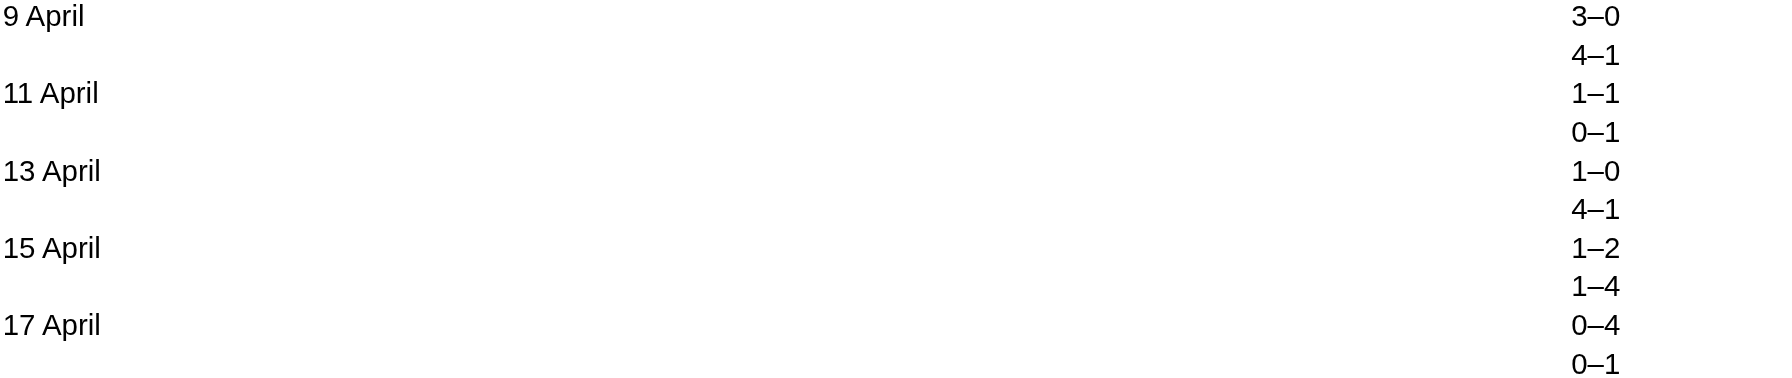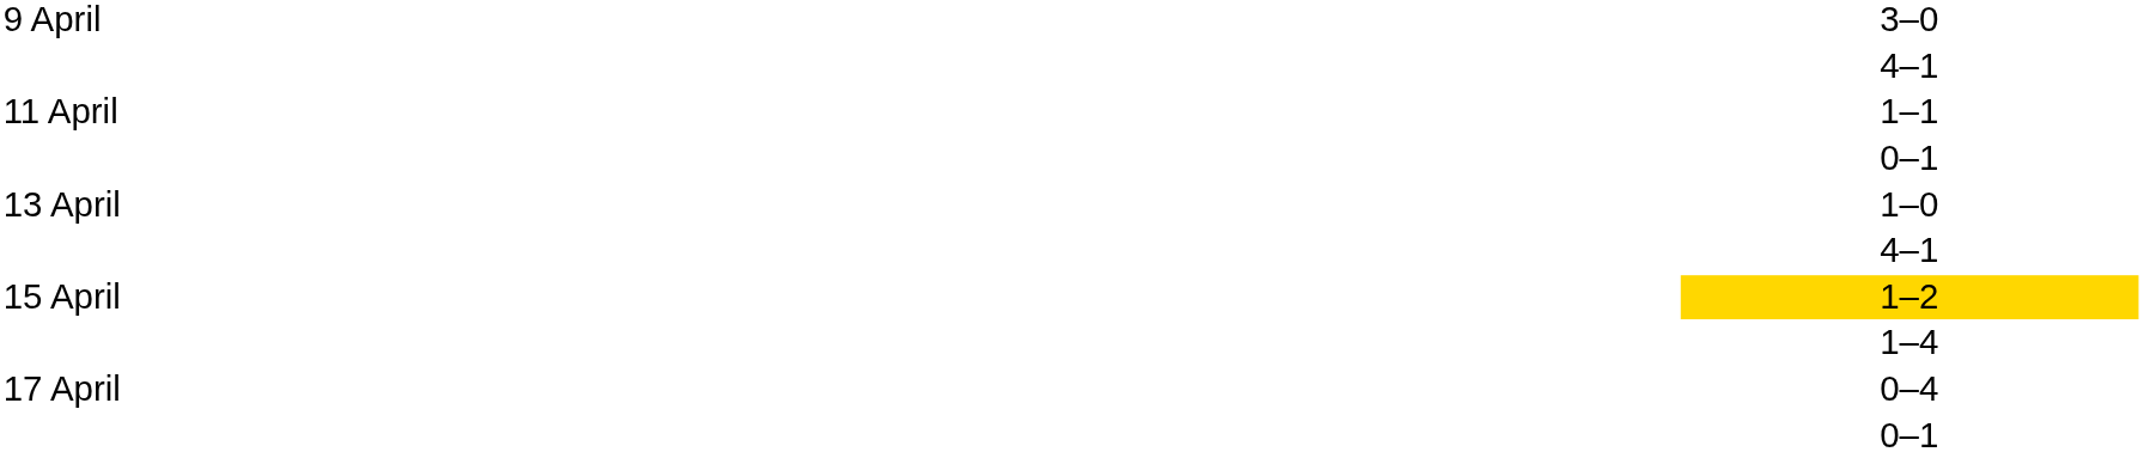1–2 | column 2: no background -> gold background
